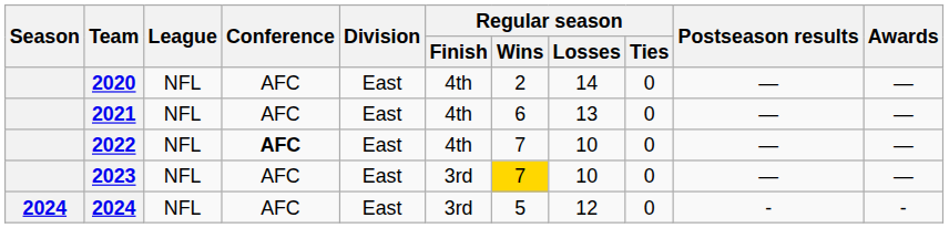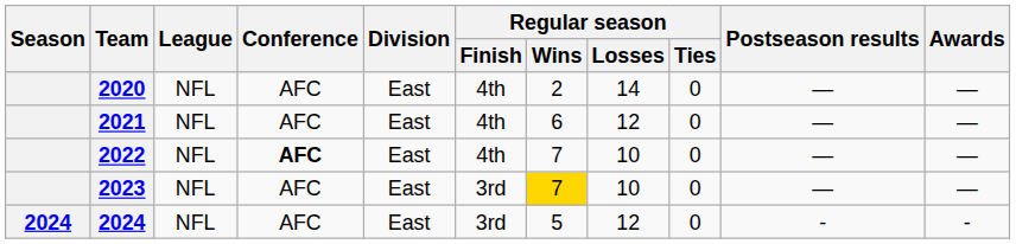2021 | Regular season / Losses: 13 -> 12
